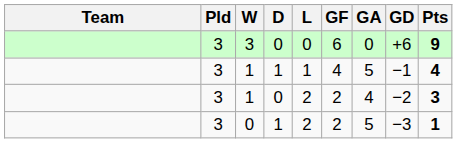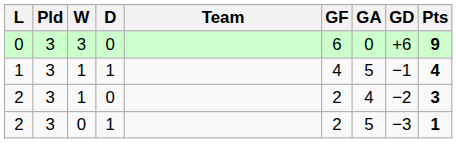columns swapped: Team <-> L
